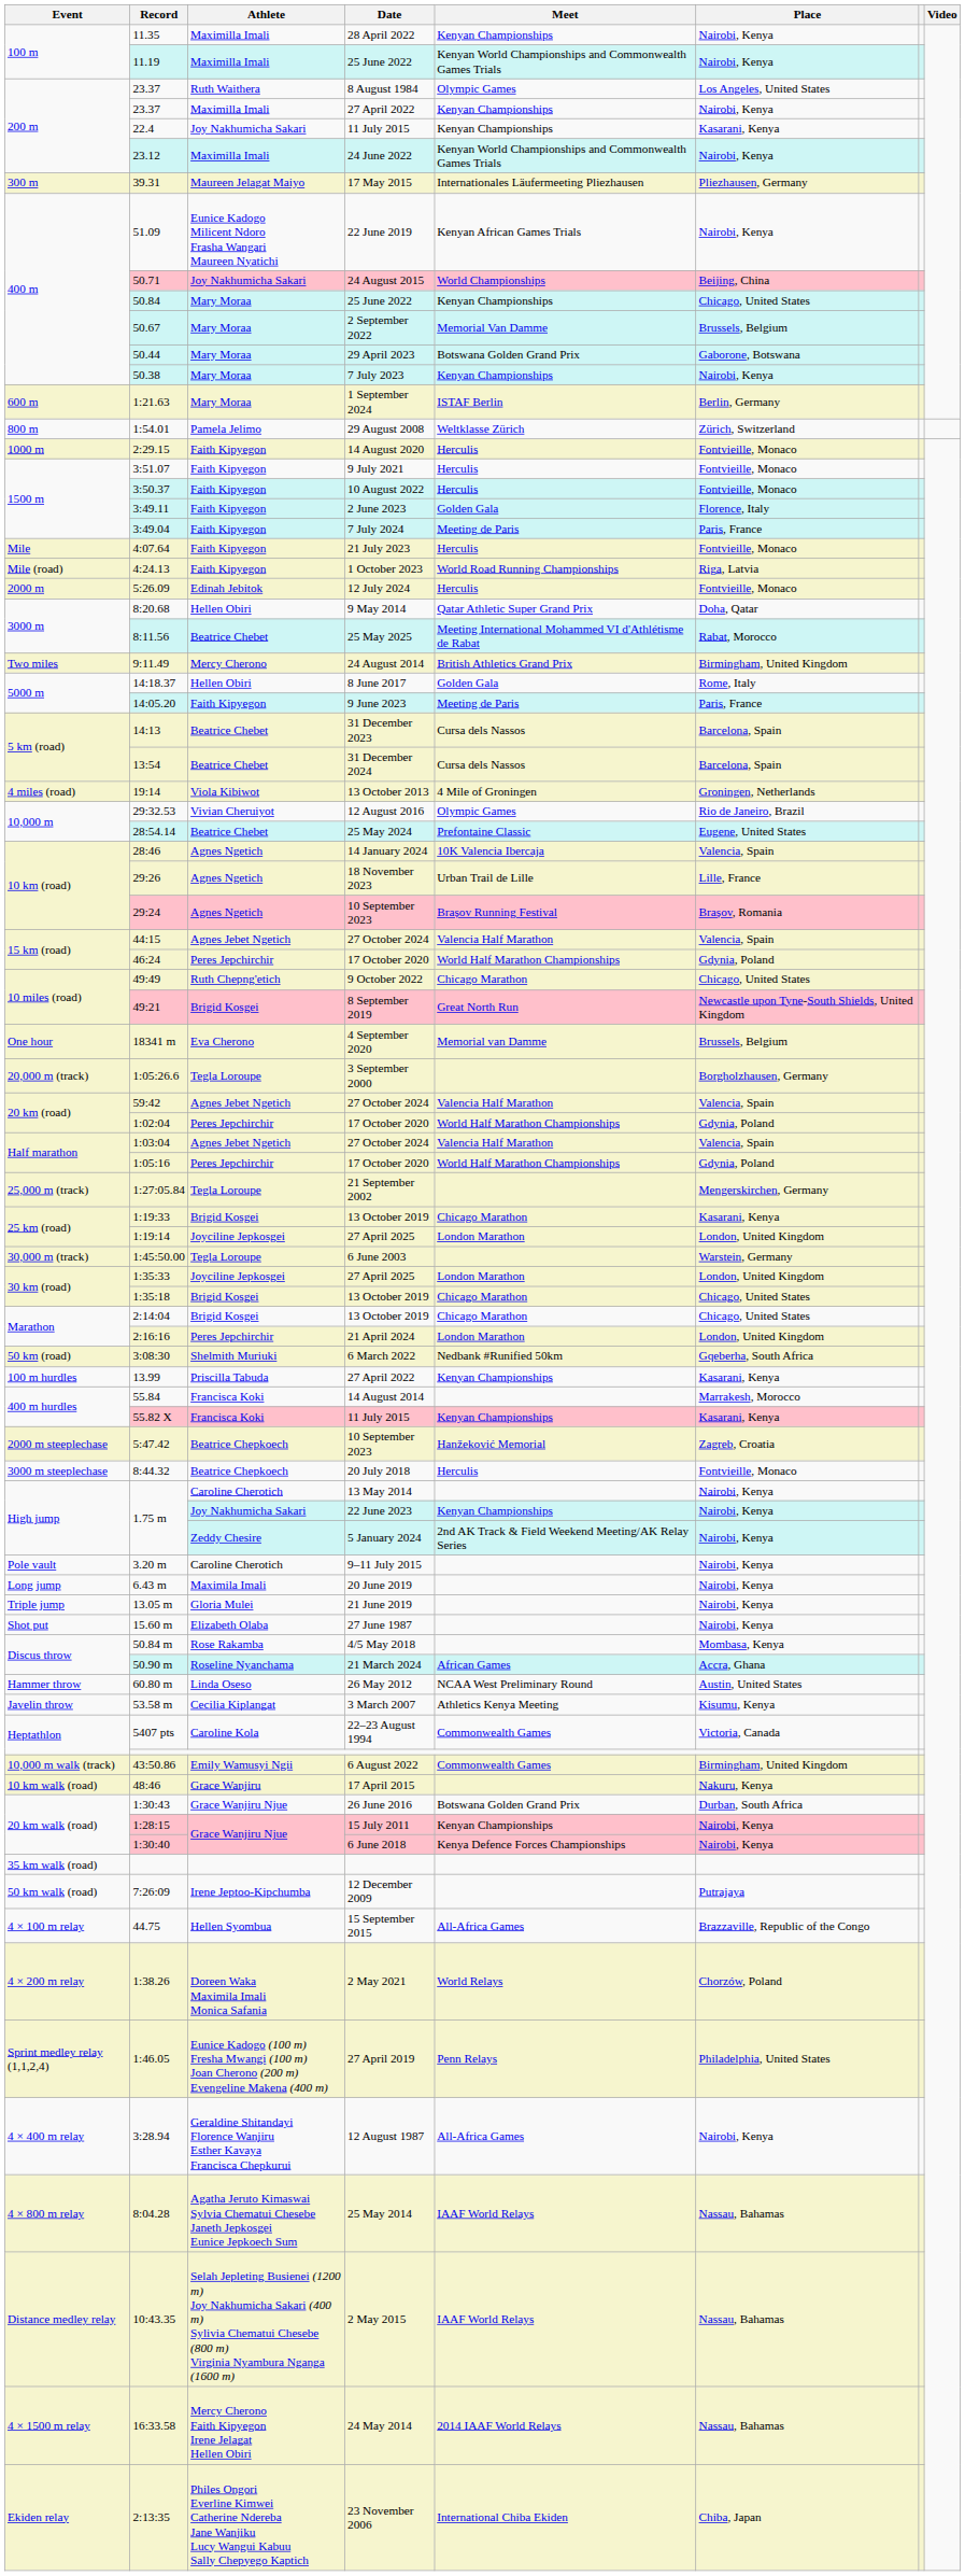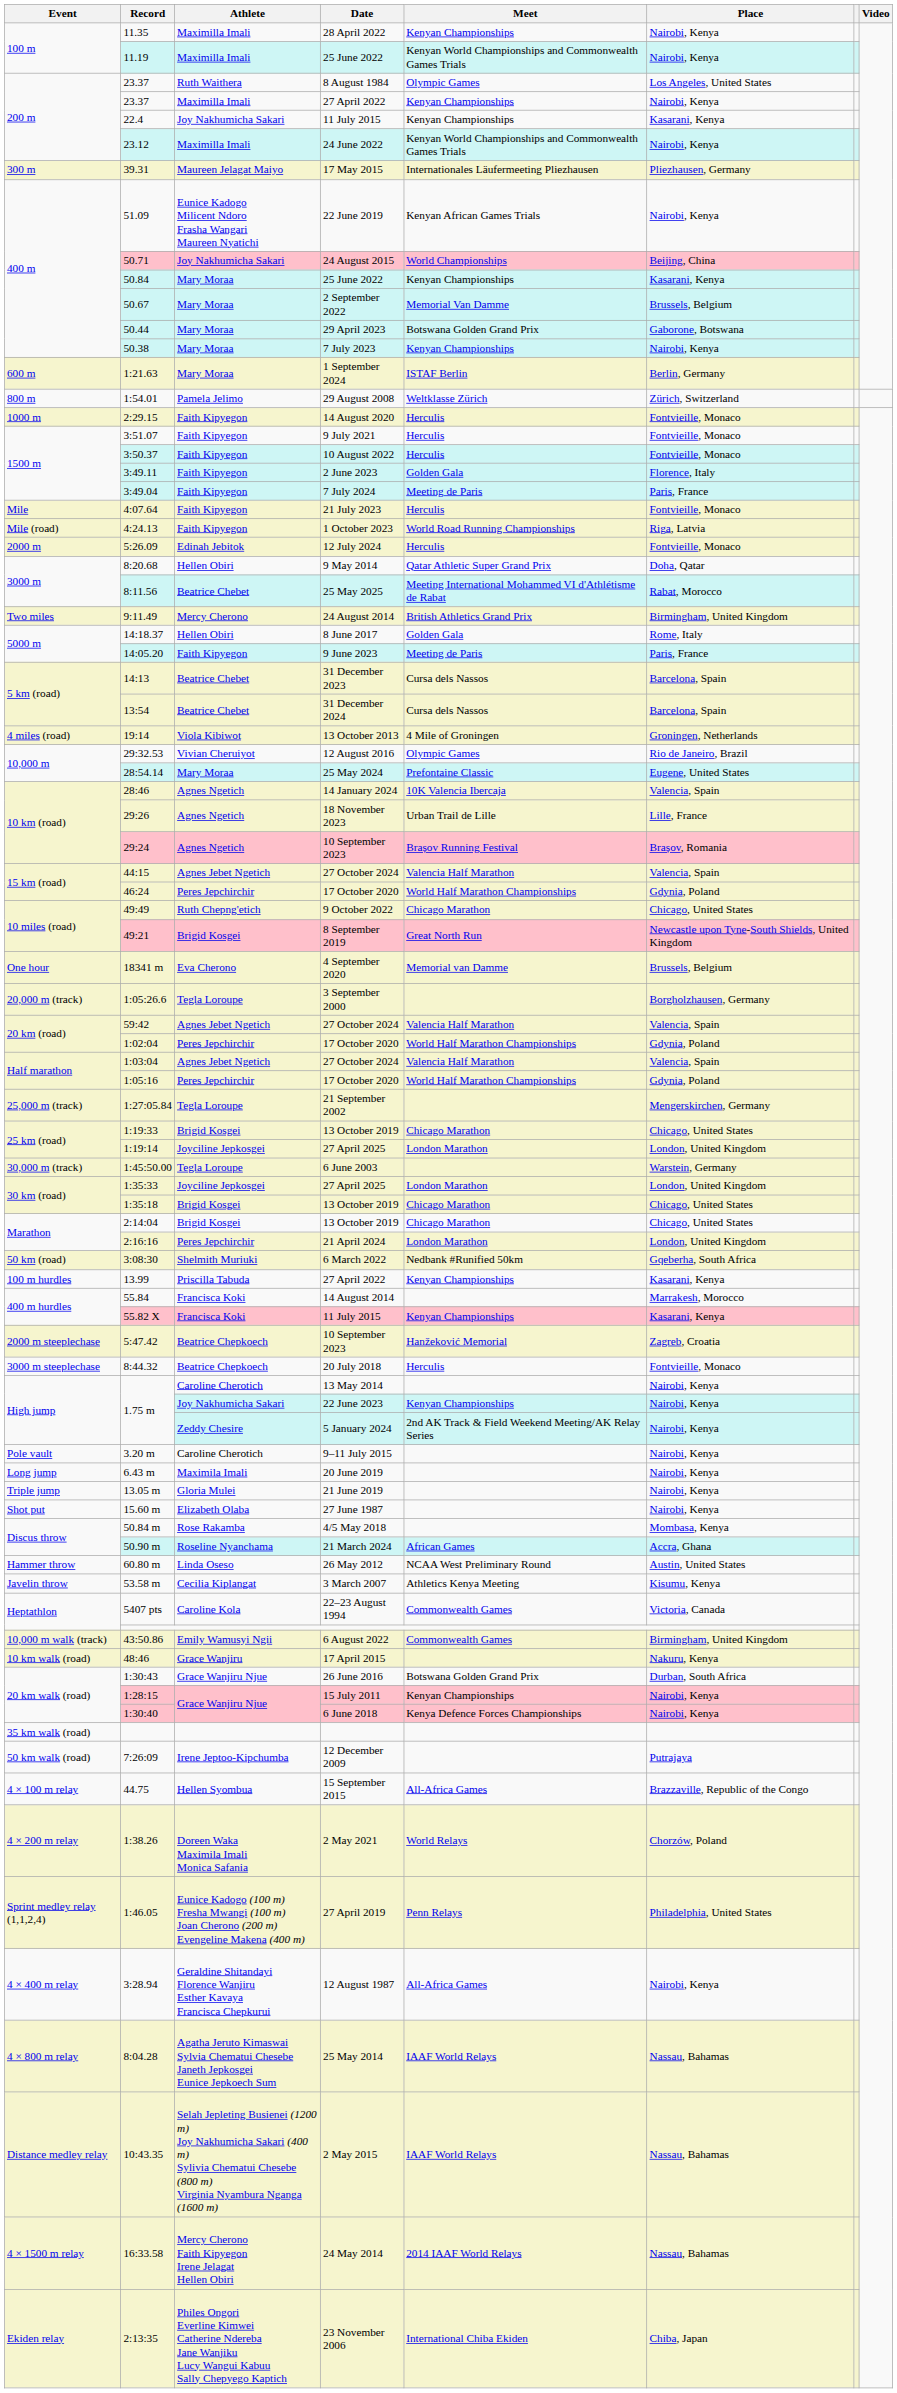50.84 | Place: Chicago, United States -> Kasarani, Kenya
28:54.14 | Athlete: Beatrice Chebet -> Mary Moraa
1:19:33 | Place: Kasarani, Kenya -> Chicago, United States
